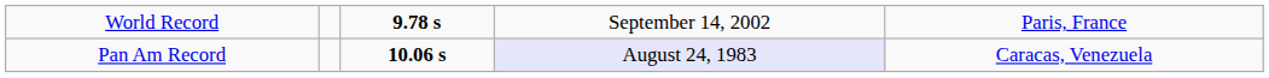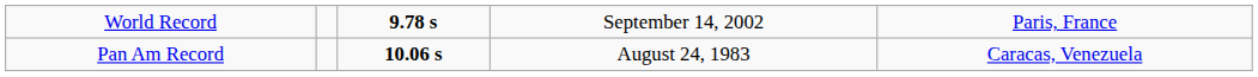Pan Am Record | column 4: lavender background -> no background
